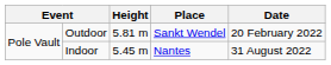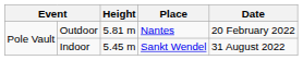Outdoor | Place: Sankt Wendel -> Nantes
Indoor | Place: Nantes -> Sankt Wendel
